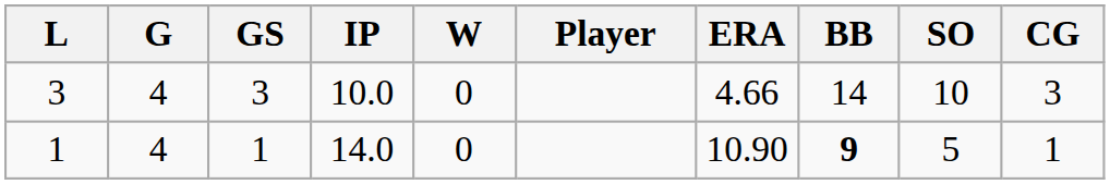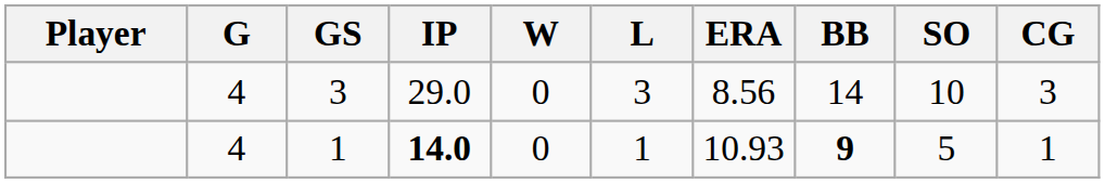columns swapped: Player <-> L
row 2 | IP: 10.0 -> 29.0
row 2 | ERA: 4.66 -> 8.56
row 3 | IP: normal -> bold
row 3 | ERA: 10.90 -> 10.93
